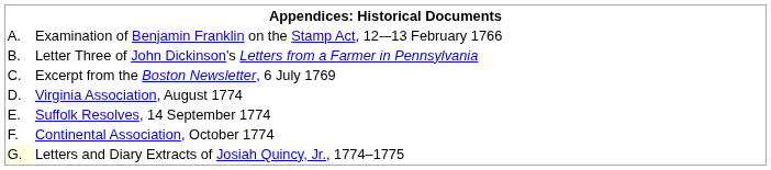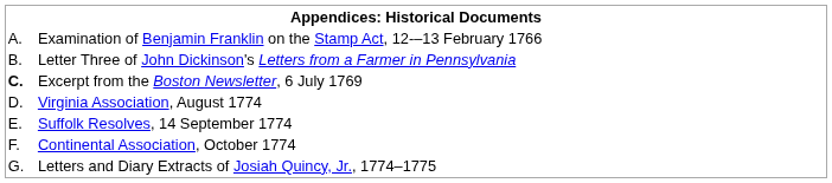Excerpt from the Boston Newsletter, 6 July 1769 | column 1: normal -> bold
Letters and Diary Extracts of Josiah Quincy, Jr., 1774–1775 | column 1: lightyellow background -> no background
